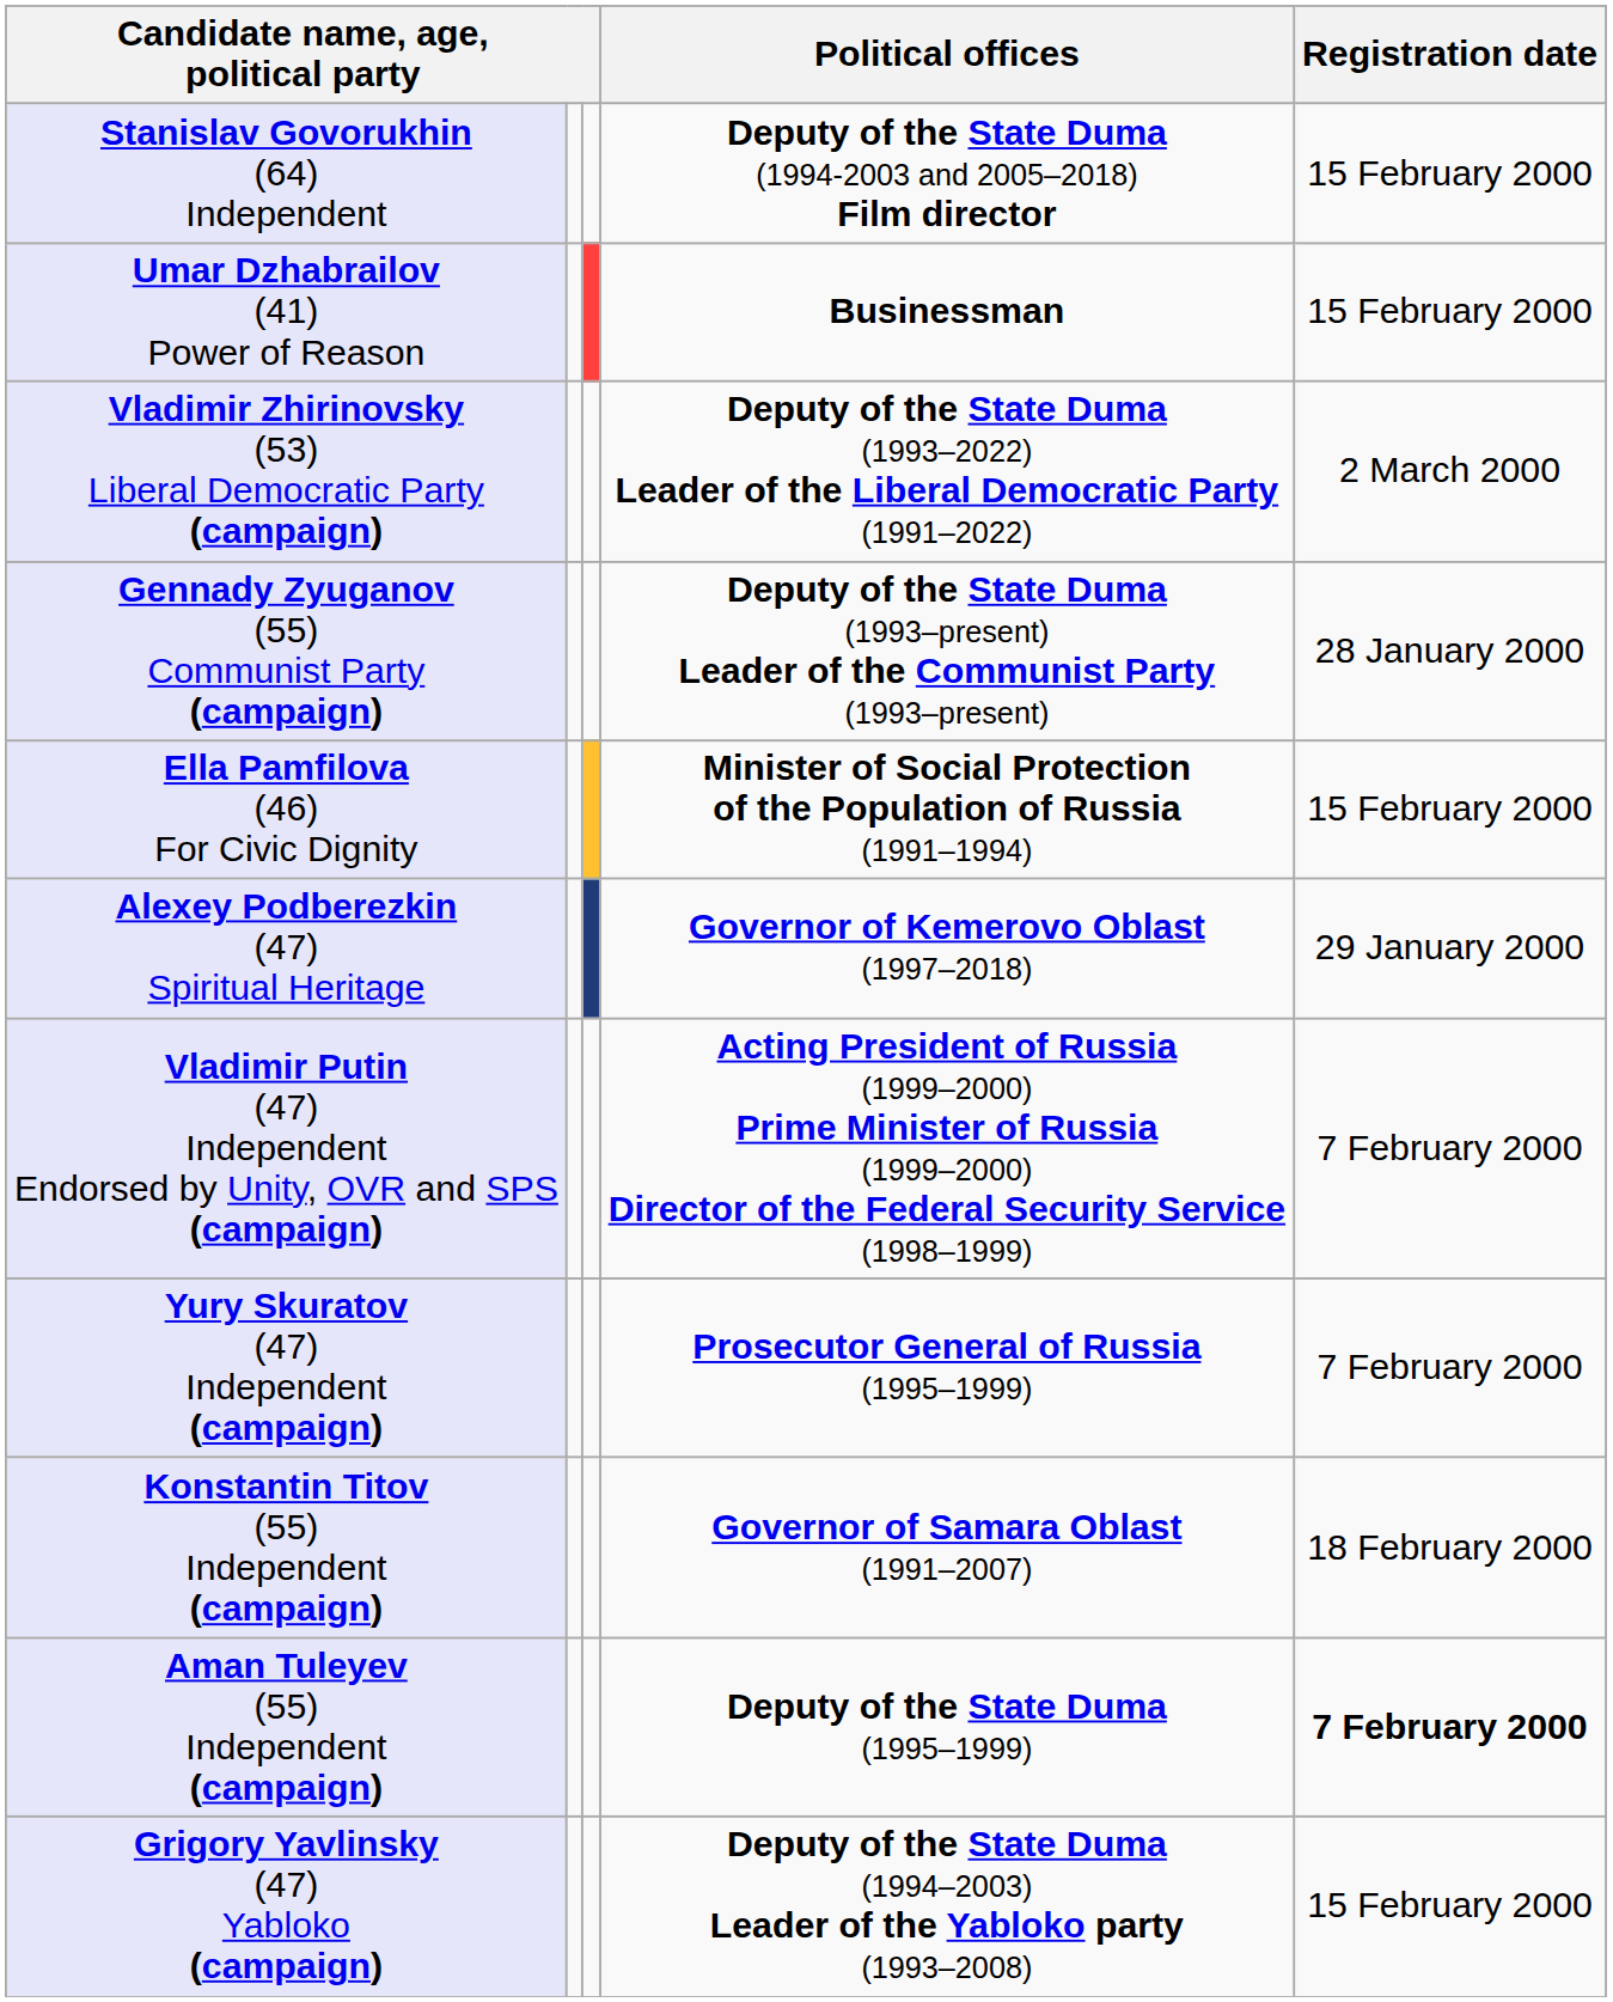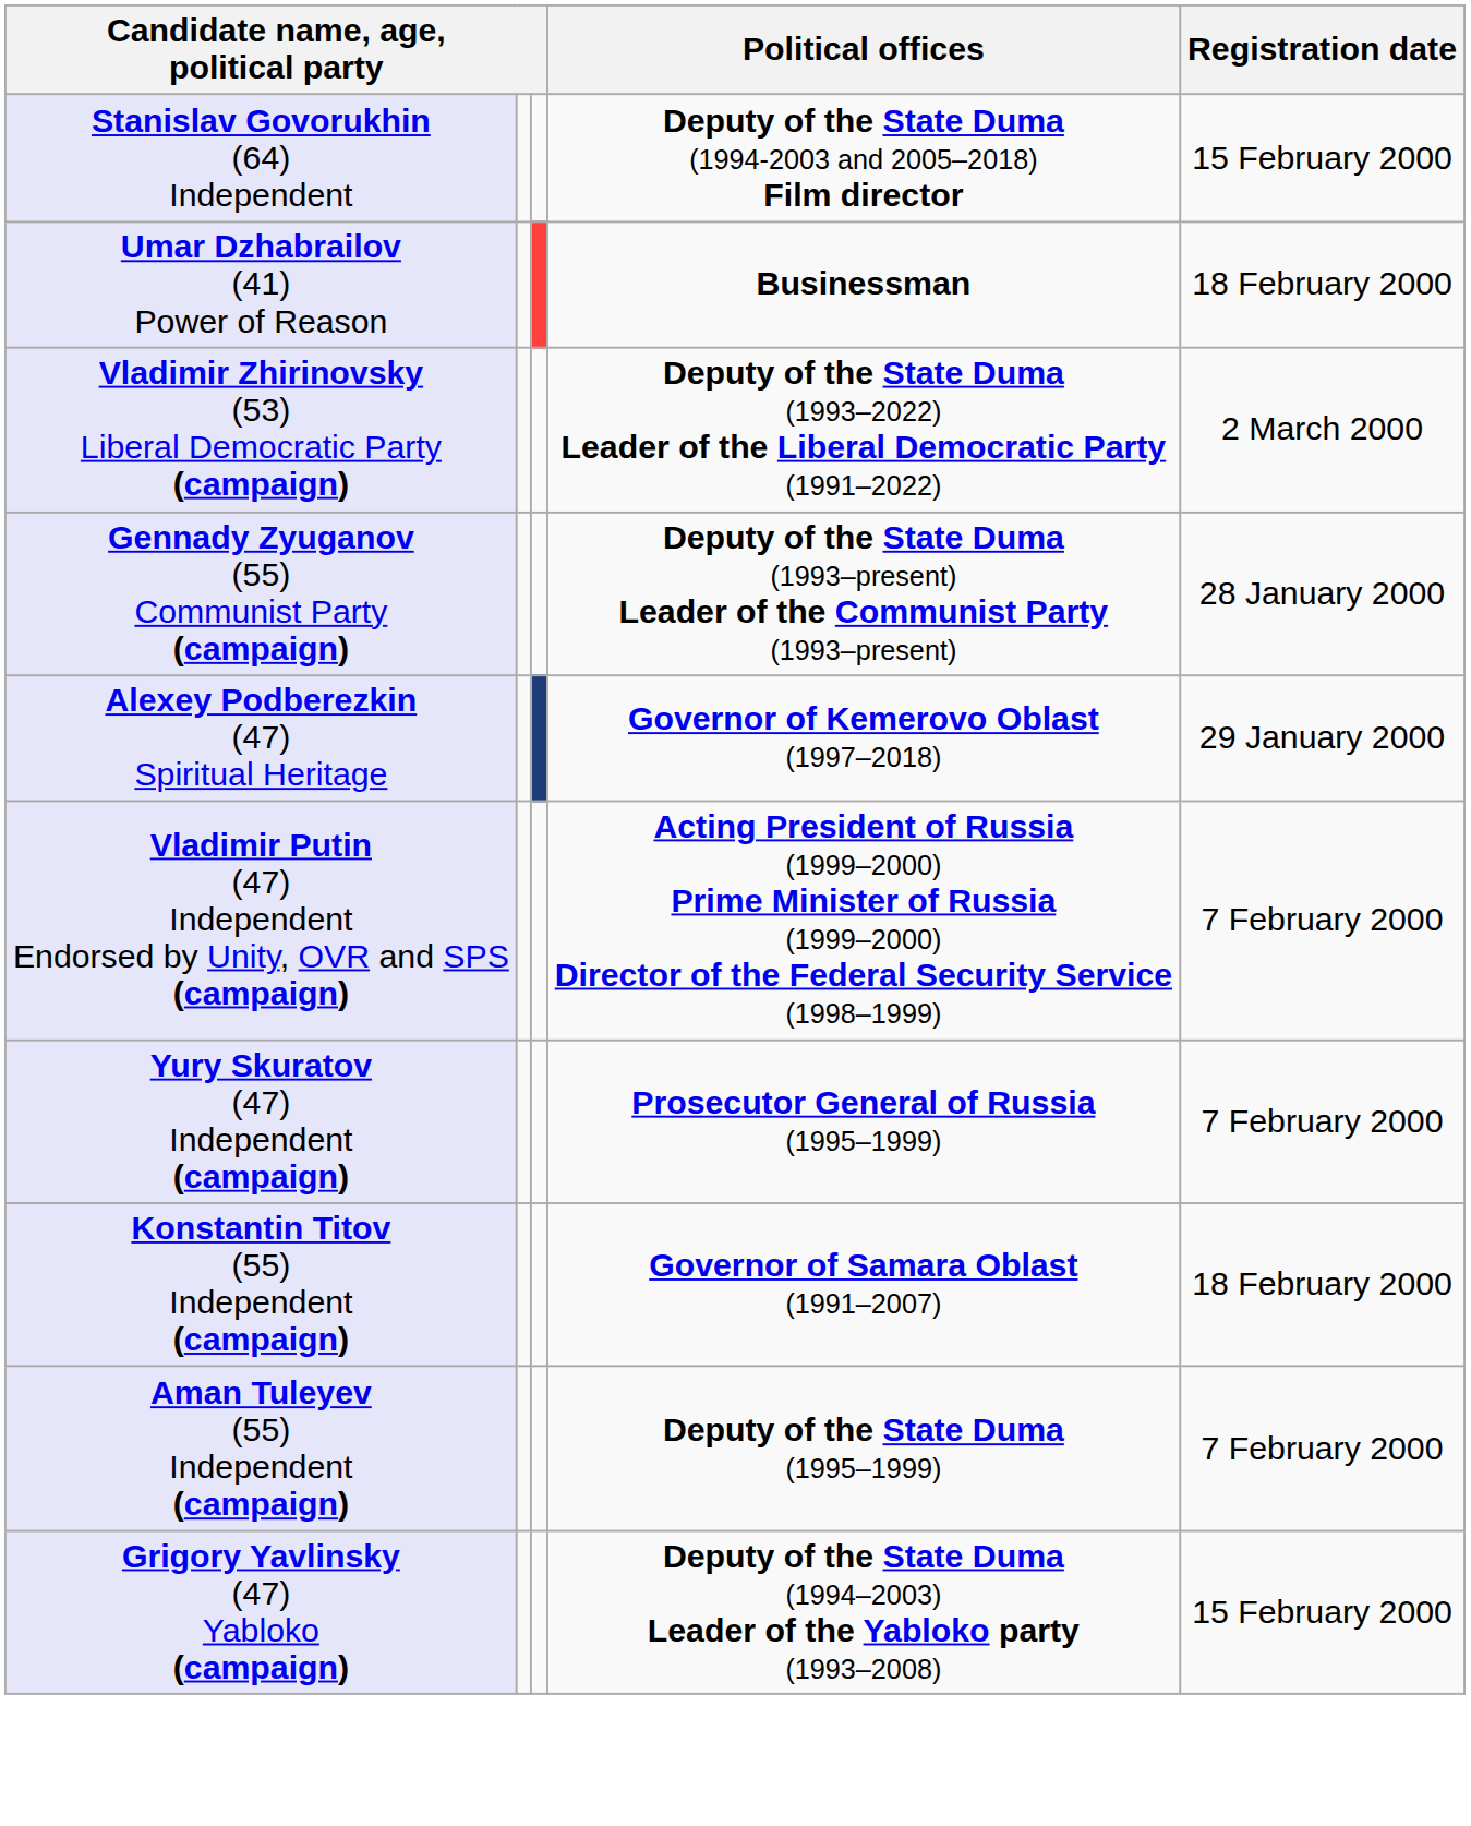Umar Dzhabrailov (41) Power of Reason | Registration date: 15 February 2000 -> 18 February 2000
- row: Ella Pamfilova (46) For Civic Dignity | Minister of Social Protection of the Population of Russia (1991–1994) | 15 February 2000
Aman Tuleyev (55) Independent (campaign) | Registration date: bold -> normal
